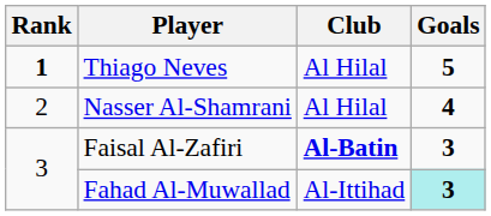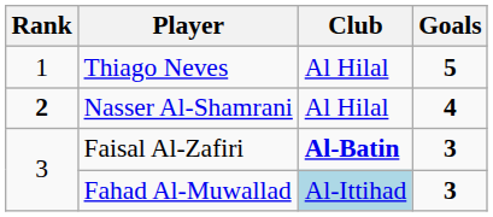Thiago Neves | Rank: bold -> normal
Nasser Al-Shamrani | Rank: normal -> bold
Fahad Al-Muwallad | Club: no background -> lightblue background
Fahad Al-Muwallad | Goals: paleturquoise background -> no background
